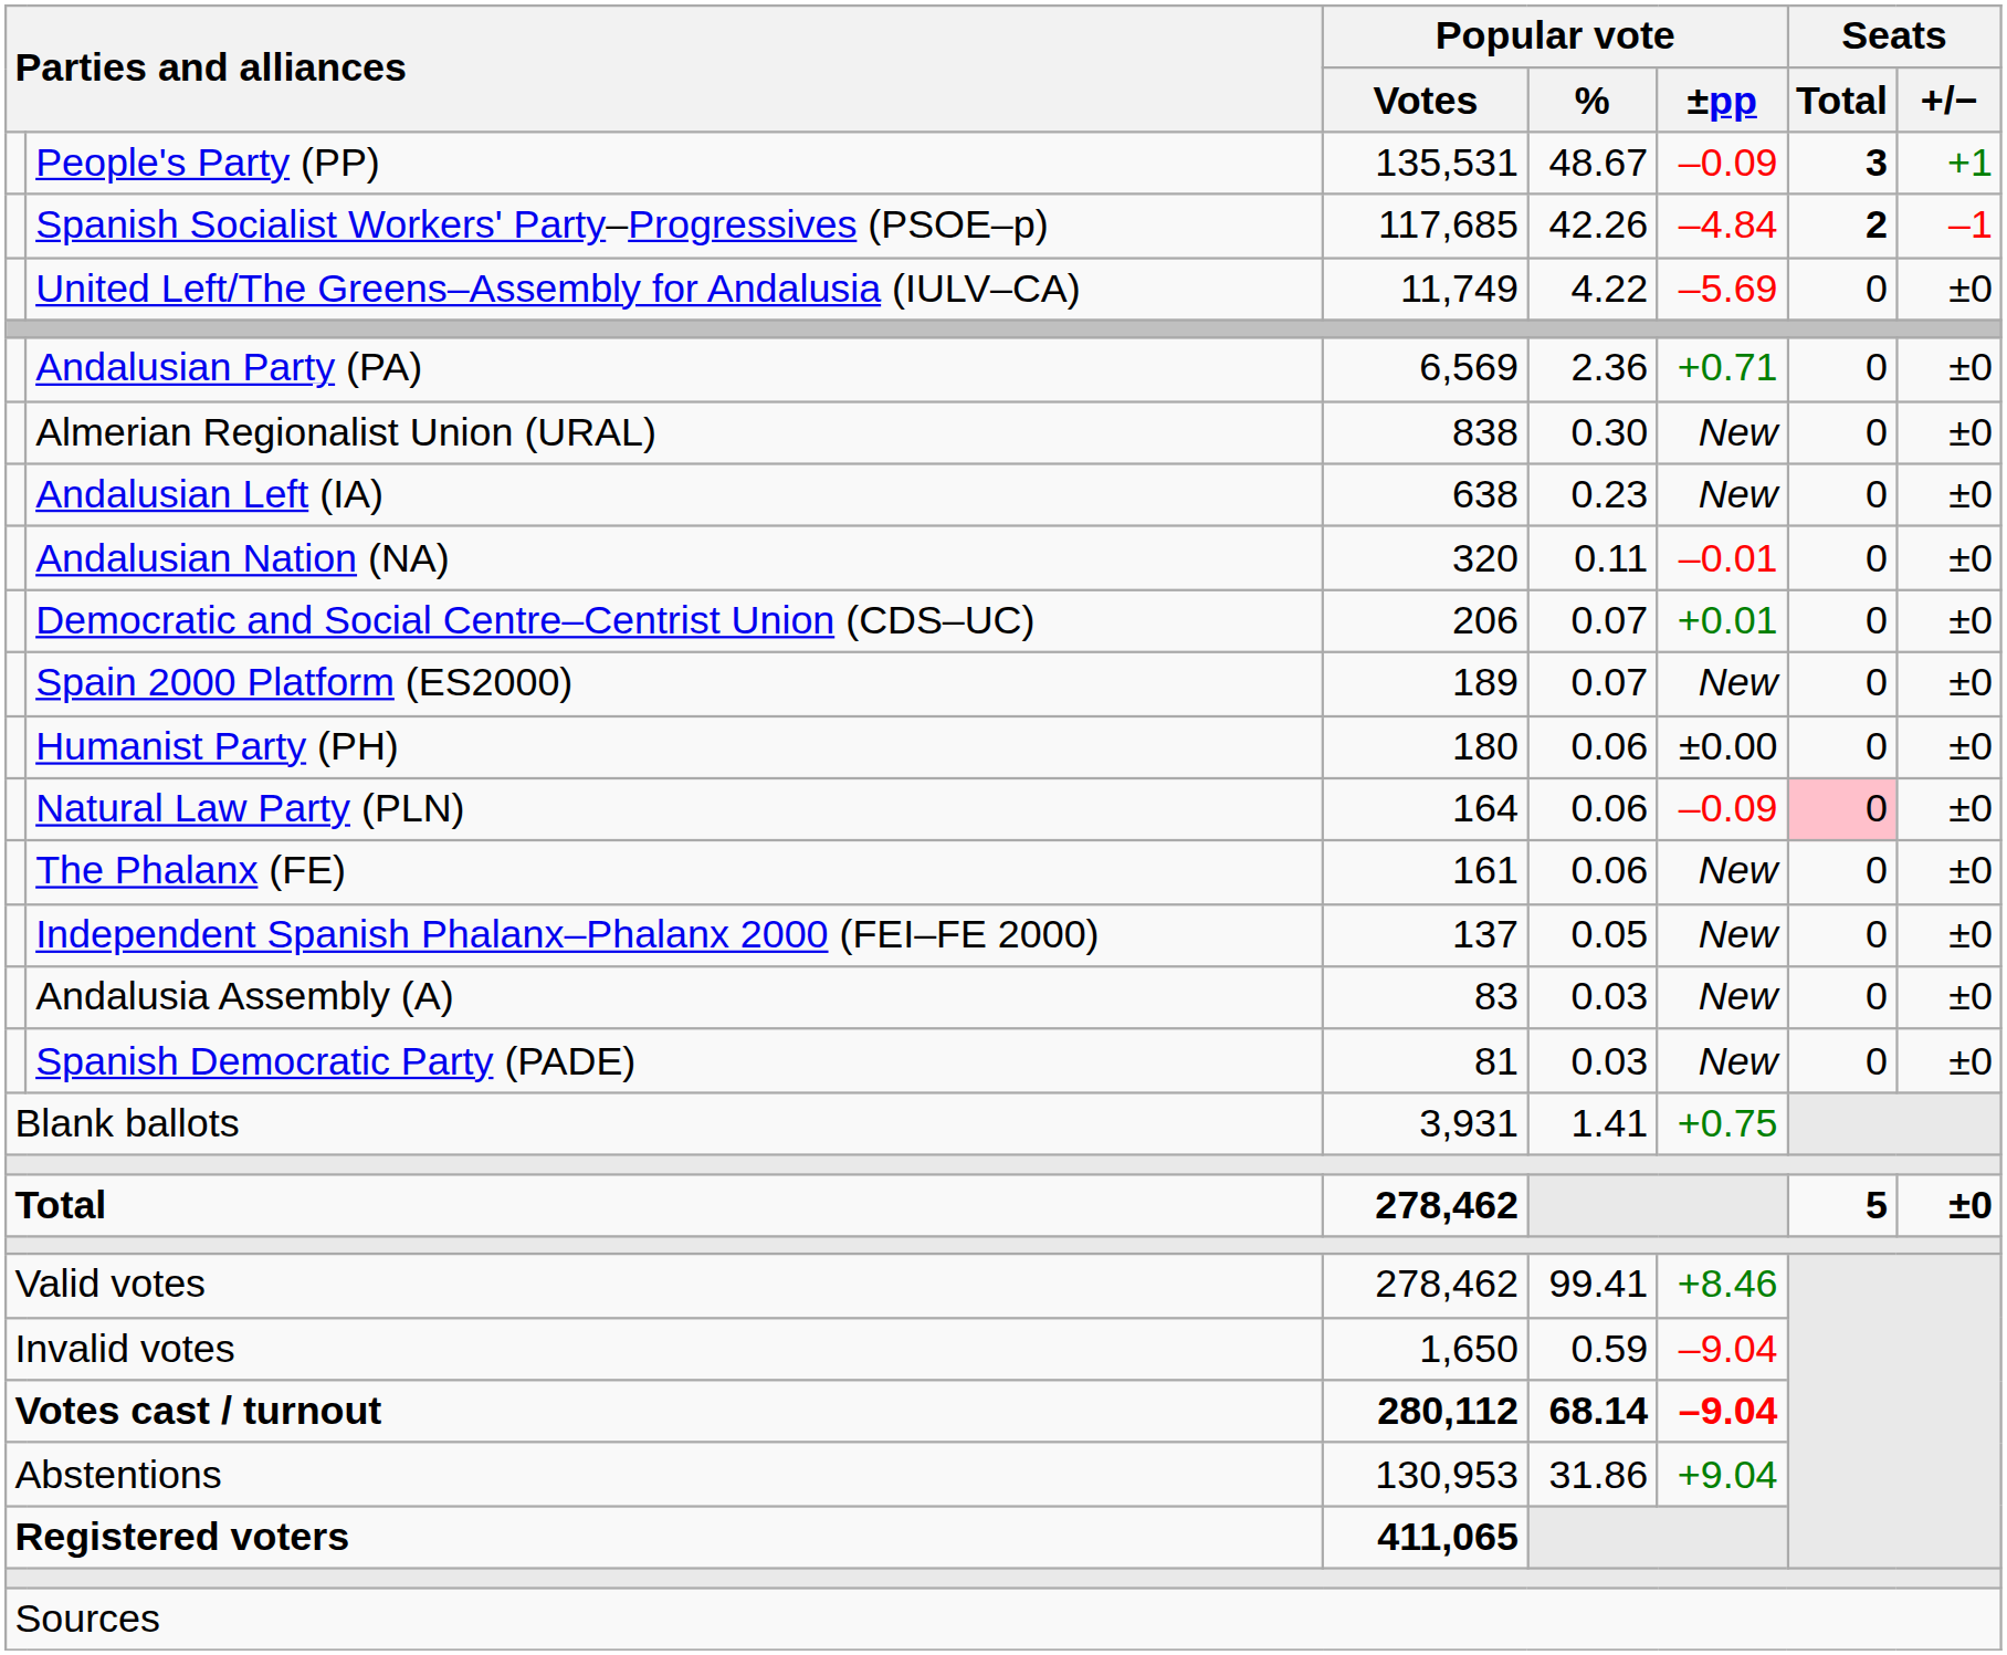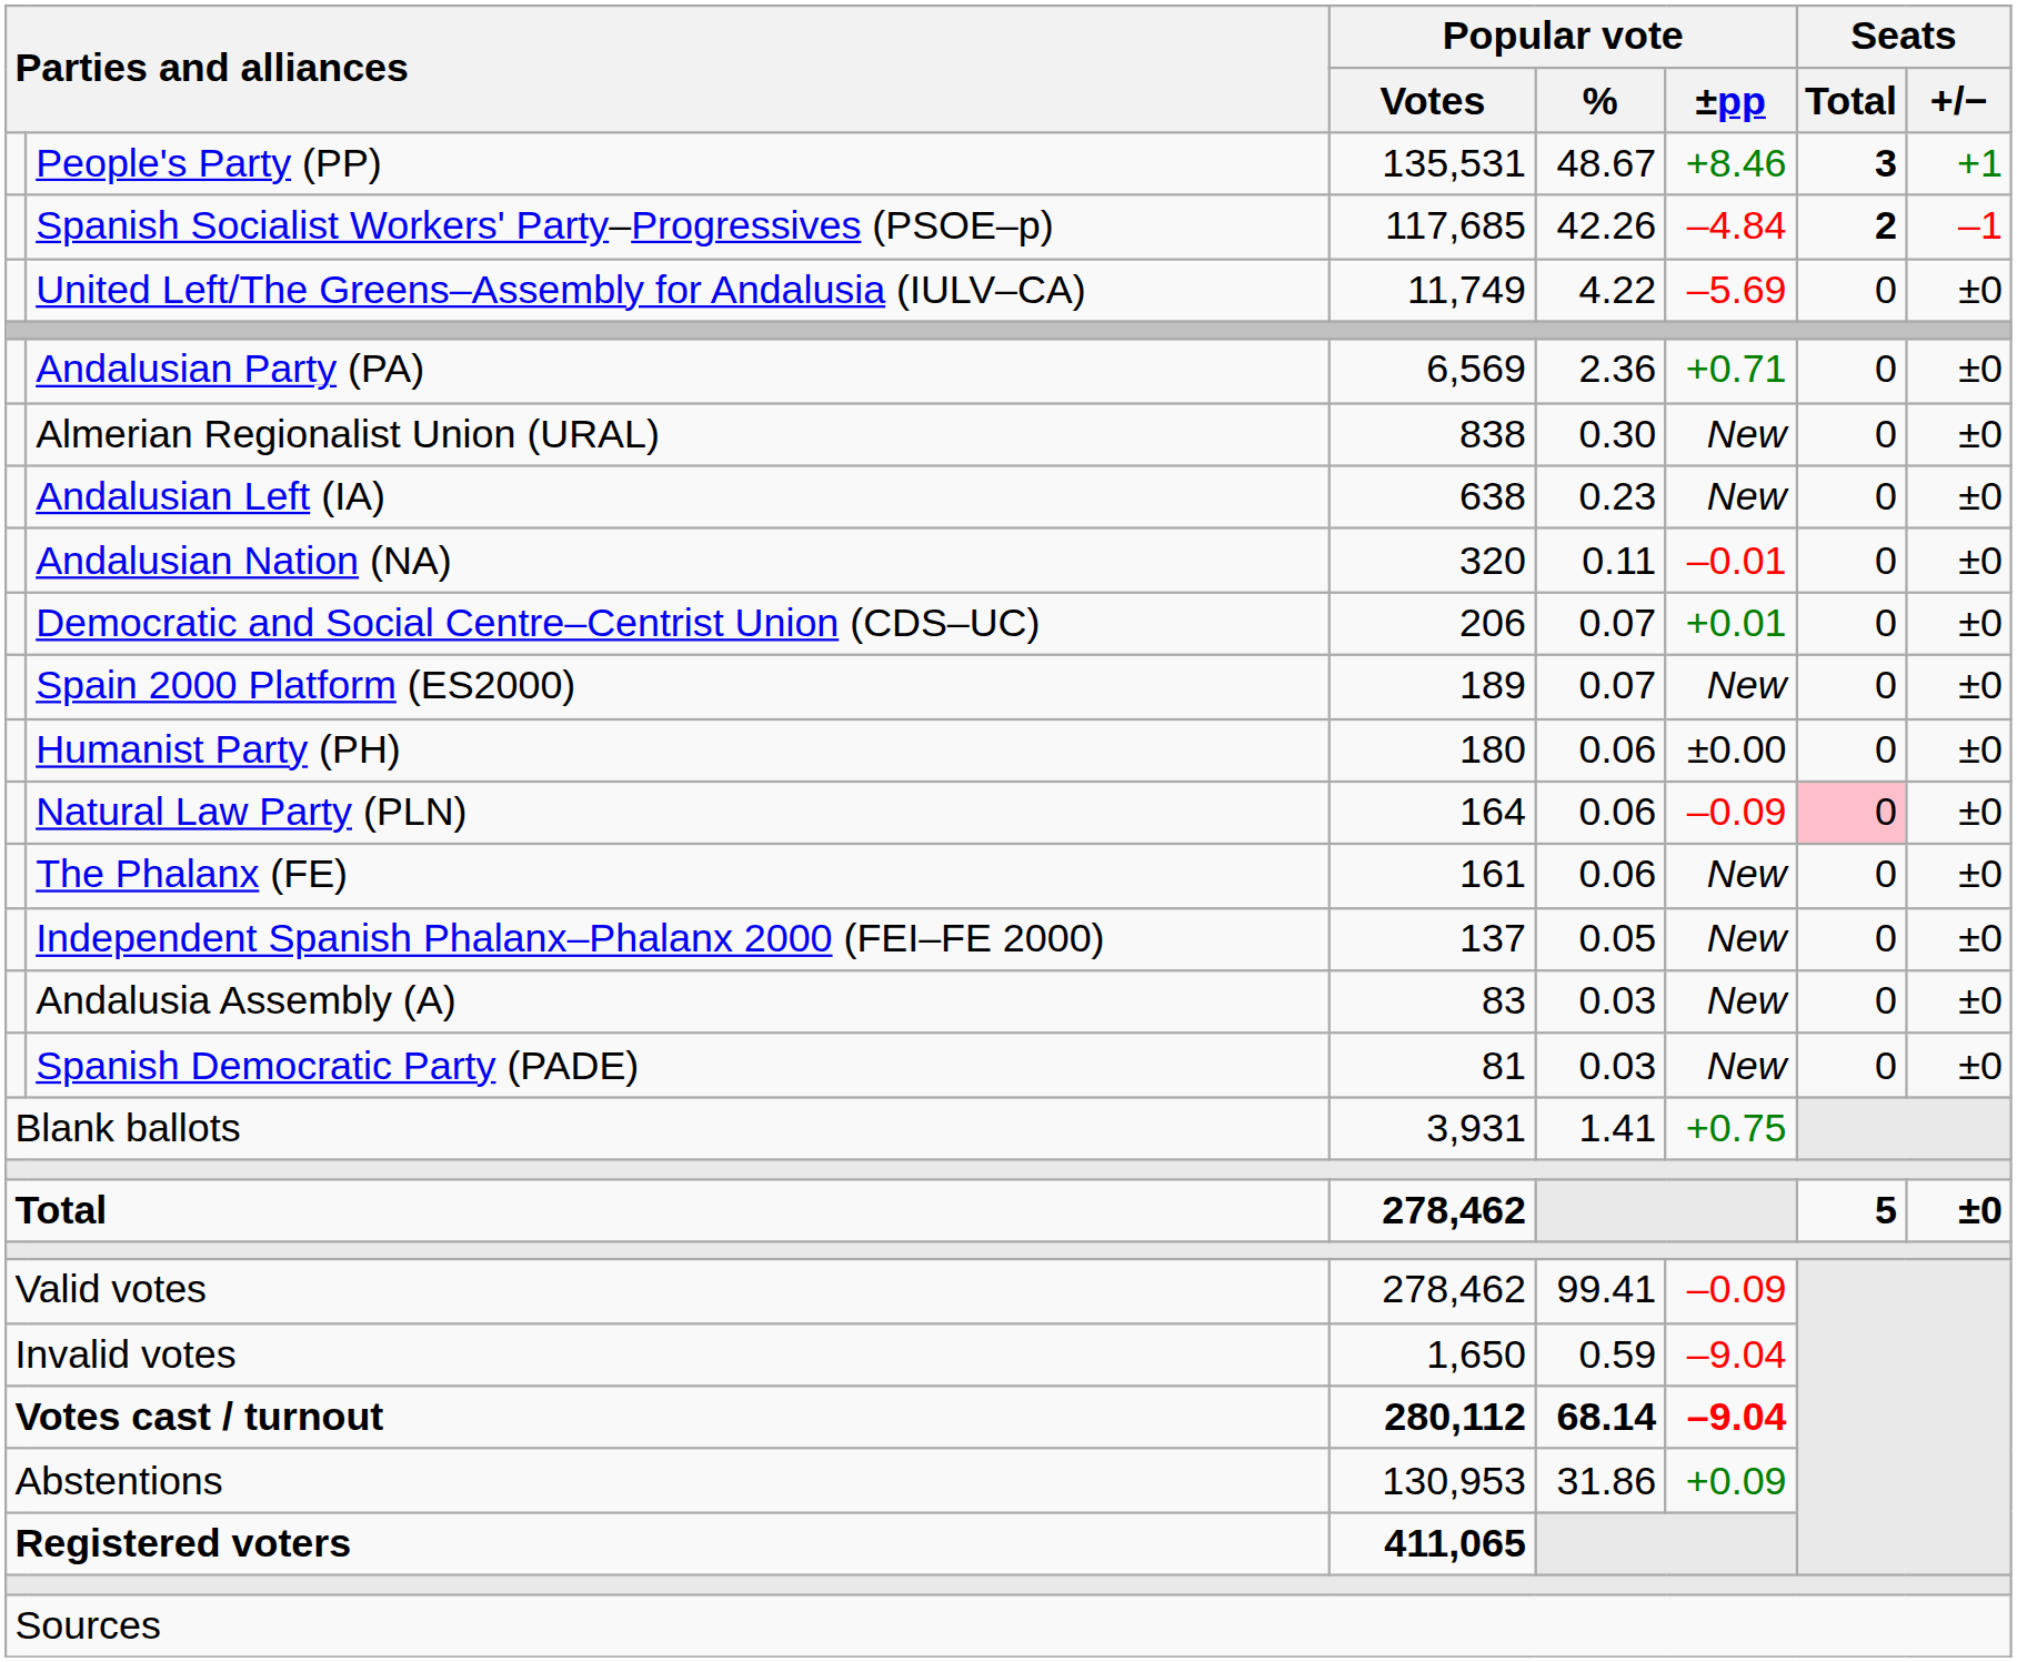People's Party (PP) | Popular vote / ±pp: –0.09 -> +8.46
Valid votes | Popular vote / ±pp: +8.46 -> –0.09
Abstentions | Popular vote / ±pp: +9.04 -> +0.09
